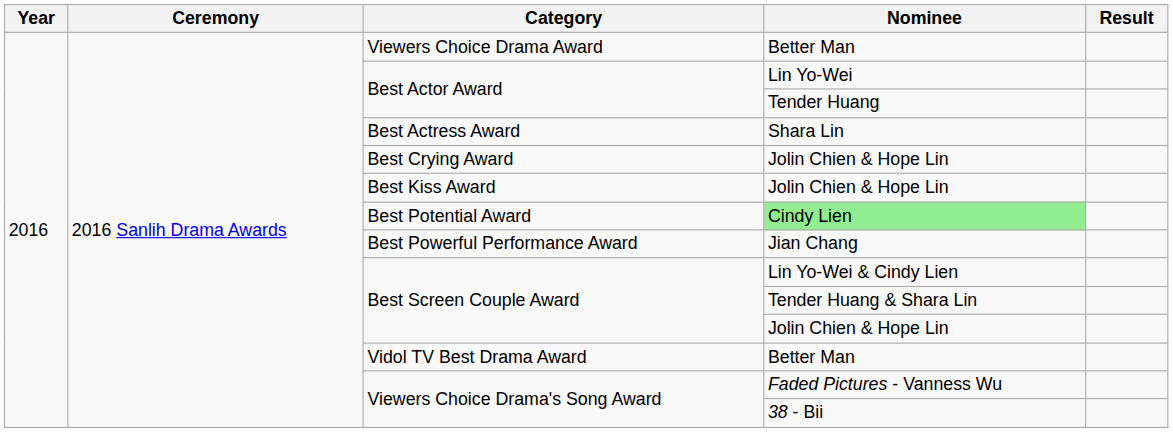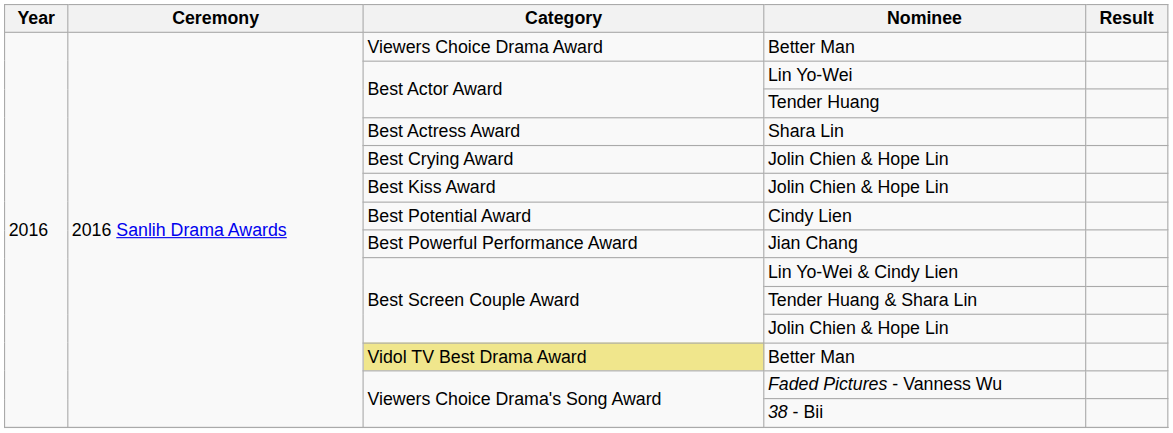Cindy Lien | Nominee: lightgreen background -> no background
Vidol TV Best Drama Award / Better Man | Category: no background -> khaki background
